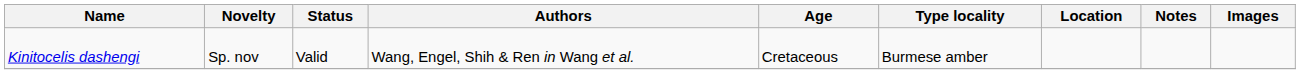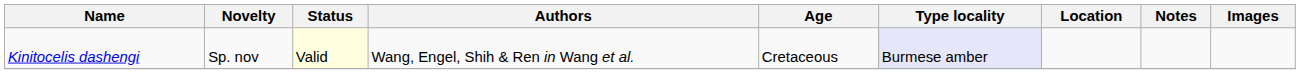Kinitocelis dashengi | Status: no background -> lightyellow background
Kinitocelis dashengi | Type locality: no background -> lavender background
